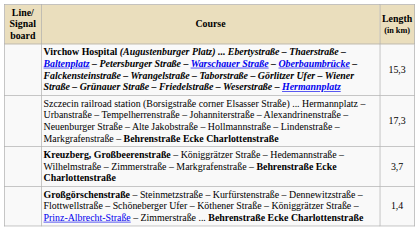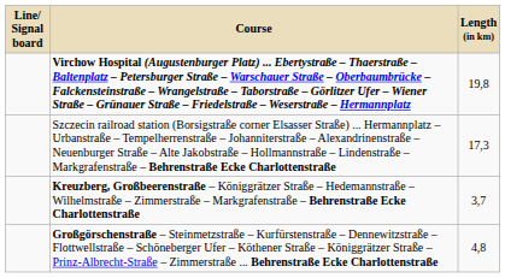row 2 | Length (in km): 15,3 -> 19,8
row 5 | Length (in km): 1,4 -> 4,8
